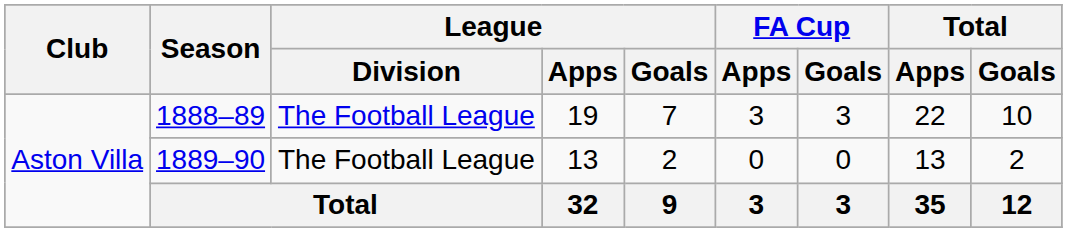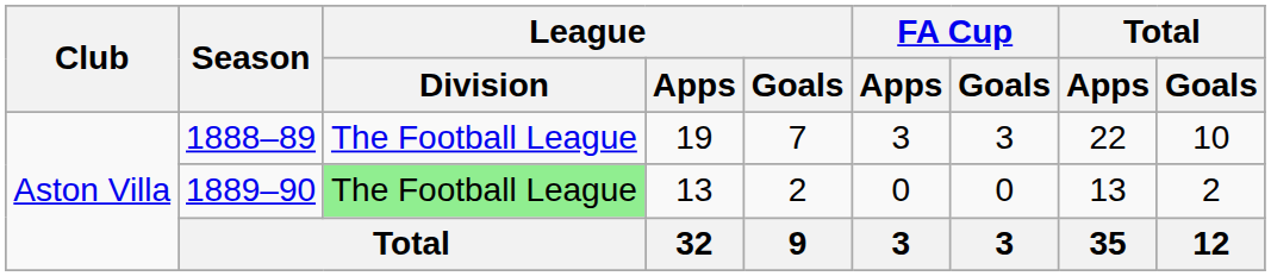1889–90 | League / Division: no background -> lightgreen background
